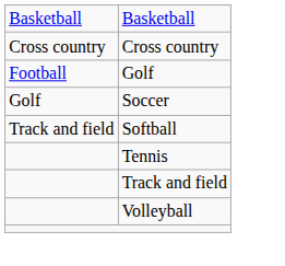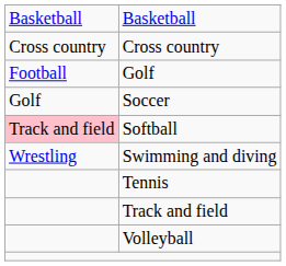Softball | column 1: no background -> pink background
+ row: Wrestling | Swimming and diving
